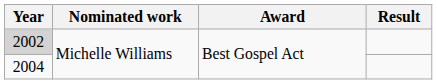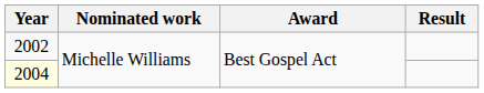2002 | Year: lightgrey background -> no background
2004 | Year: no background -> lightyellow background
